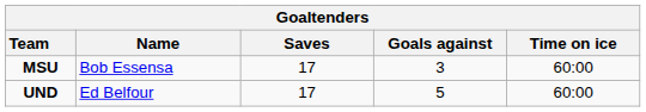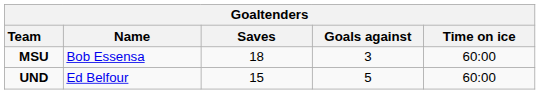MSU | Saves: 17 -> 18
UND | Saves: 17 -> 15
